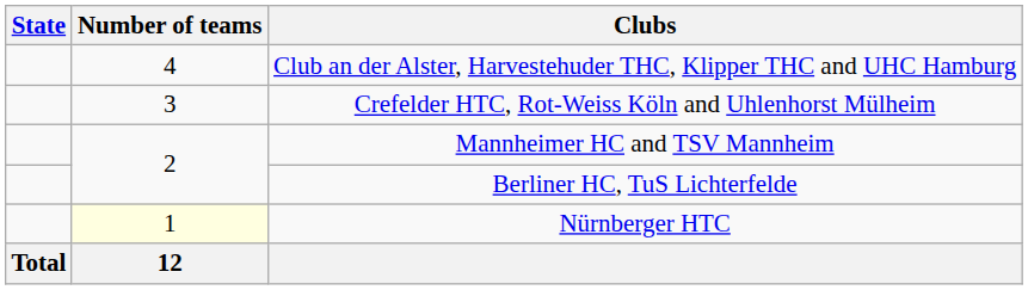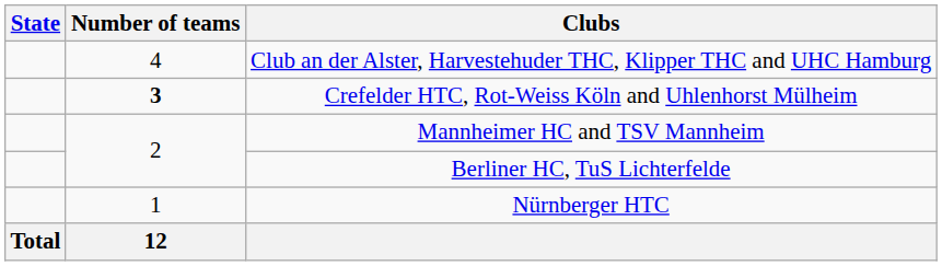Crefelder HTC, Rot-Weiss Köln and Uhlenhorst Mülheim | Number of teams: normal -> bold
Nürnberger HTC | Number of teams: lightyellow background -> no background
